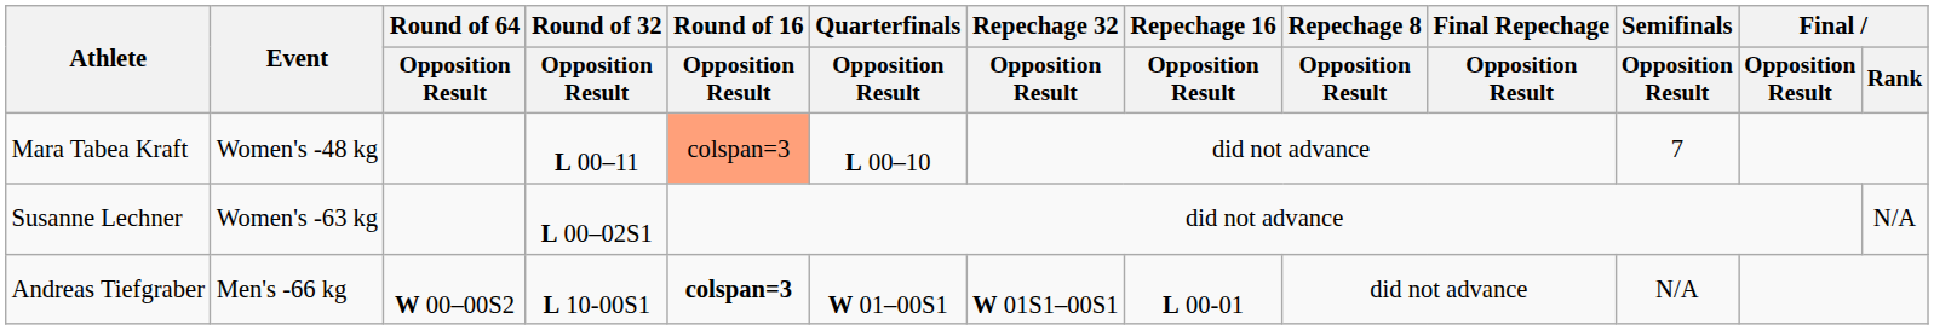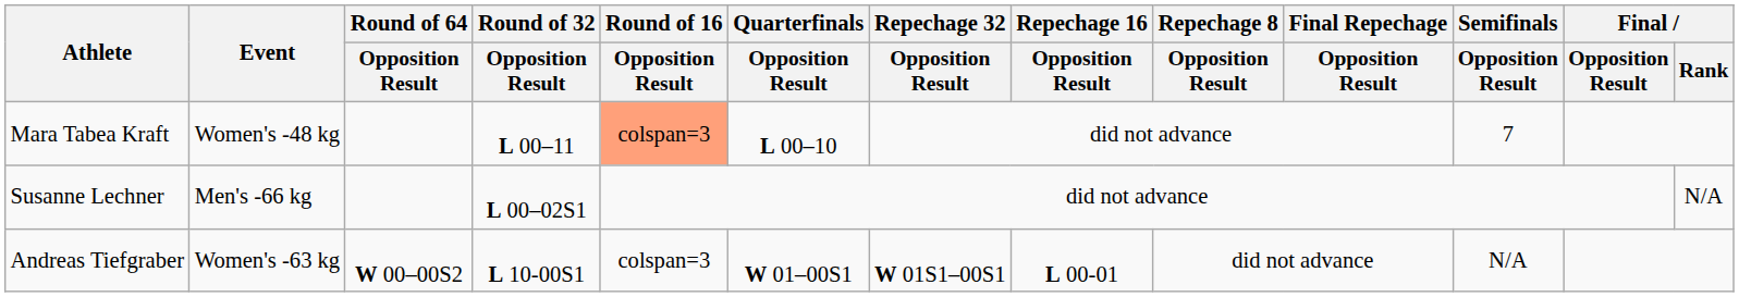Susanne Lechner | Event: Women's -63 kg -> Men's -66 kg
Andreas Tiefgraber | Event: Men's -66 kg -> Women's -63 kg
Andreas Tiefgraber | Round of 16 / Opposition Result: bold -> normal
